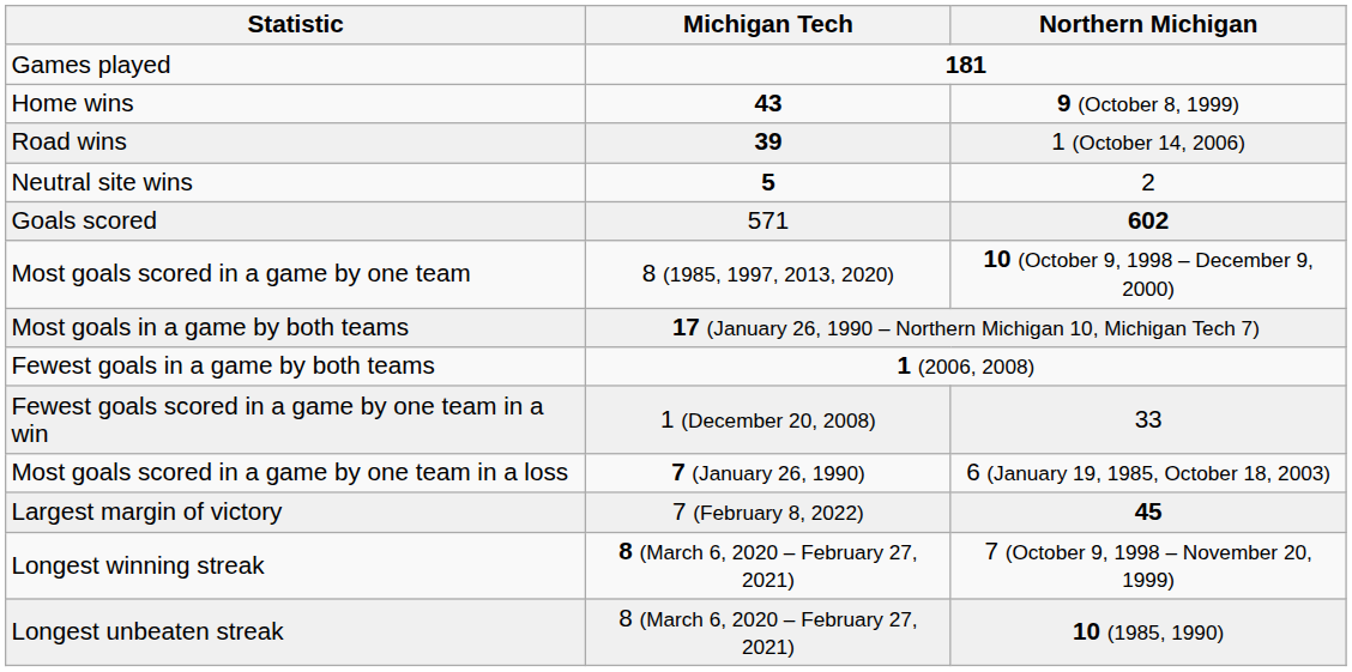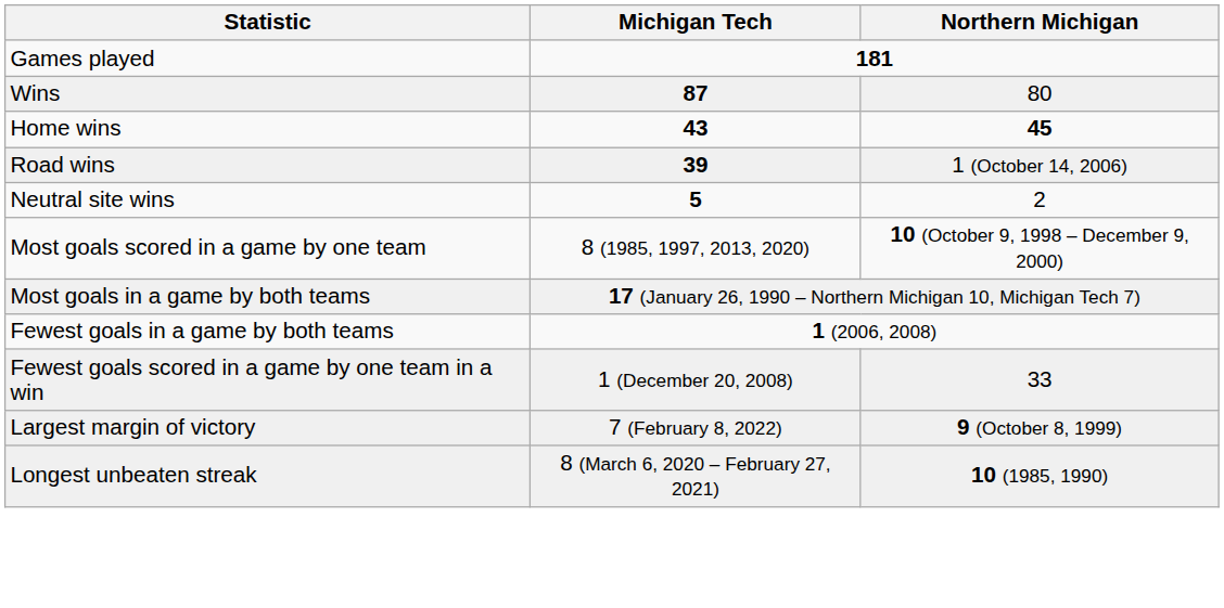+ row: Wins | 87 | 80
Home wins | Northern Michigan: 9 (October 8, 1999) -> 45
- row: Goals scored | 571 | 602
- row: Most goals scored in a game by one team in a loss | 7 (January 26, 1990) | 6 (January 19, 1985, October 18, 2003)
Largest margin of victory | Northern Michigan: 45 -> 9 (October 8, 1999)
- row: Longest winning streak | 8 (March 6, 2020 – February 27, 2021) | 7 (October 9, 1998 – November 20, 1999)
